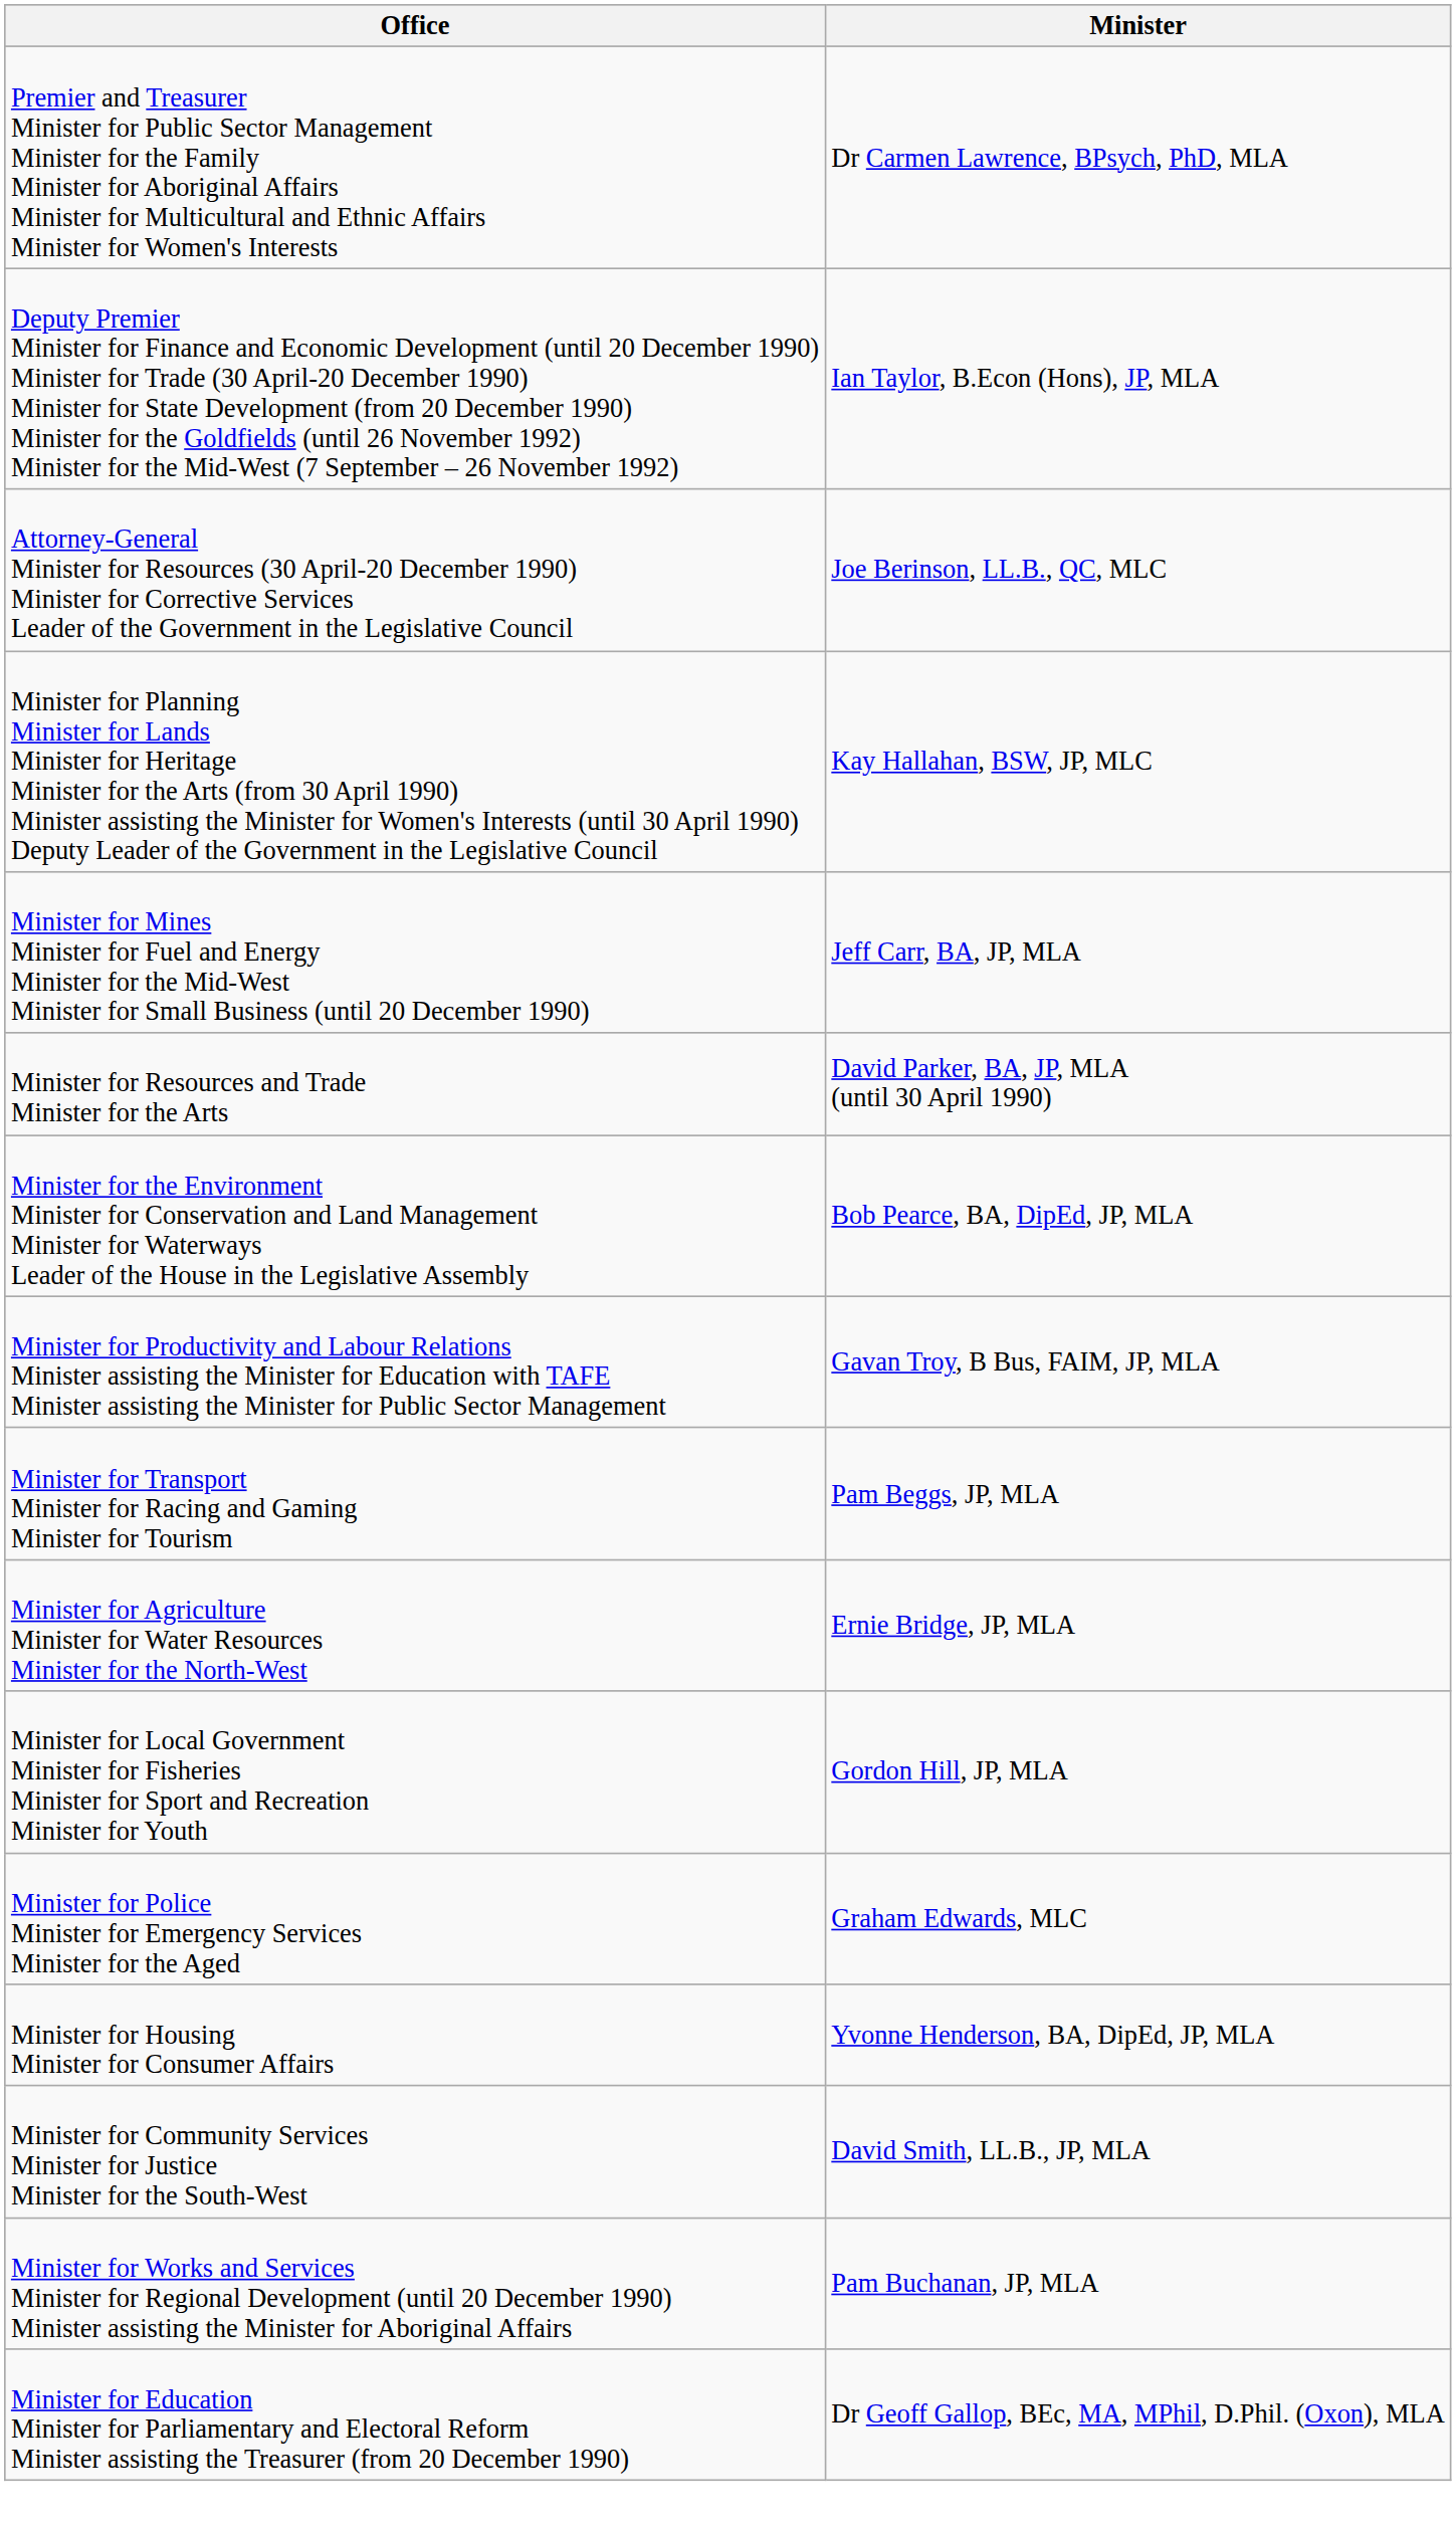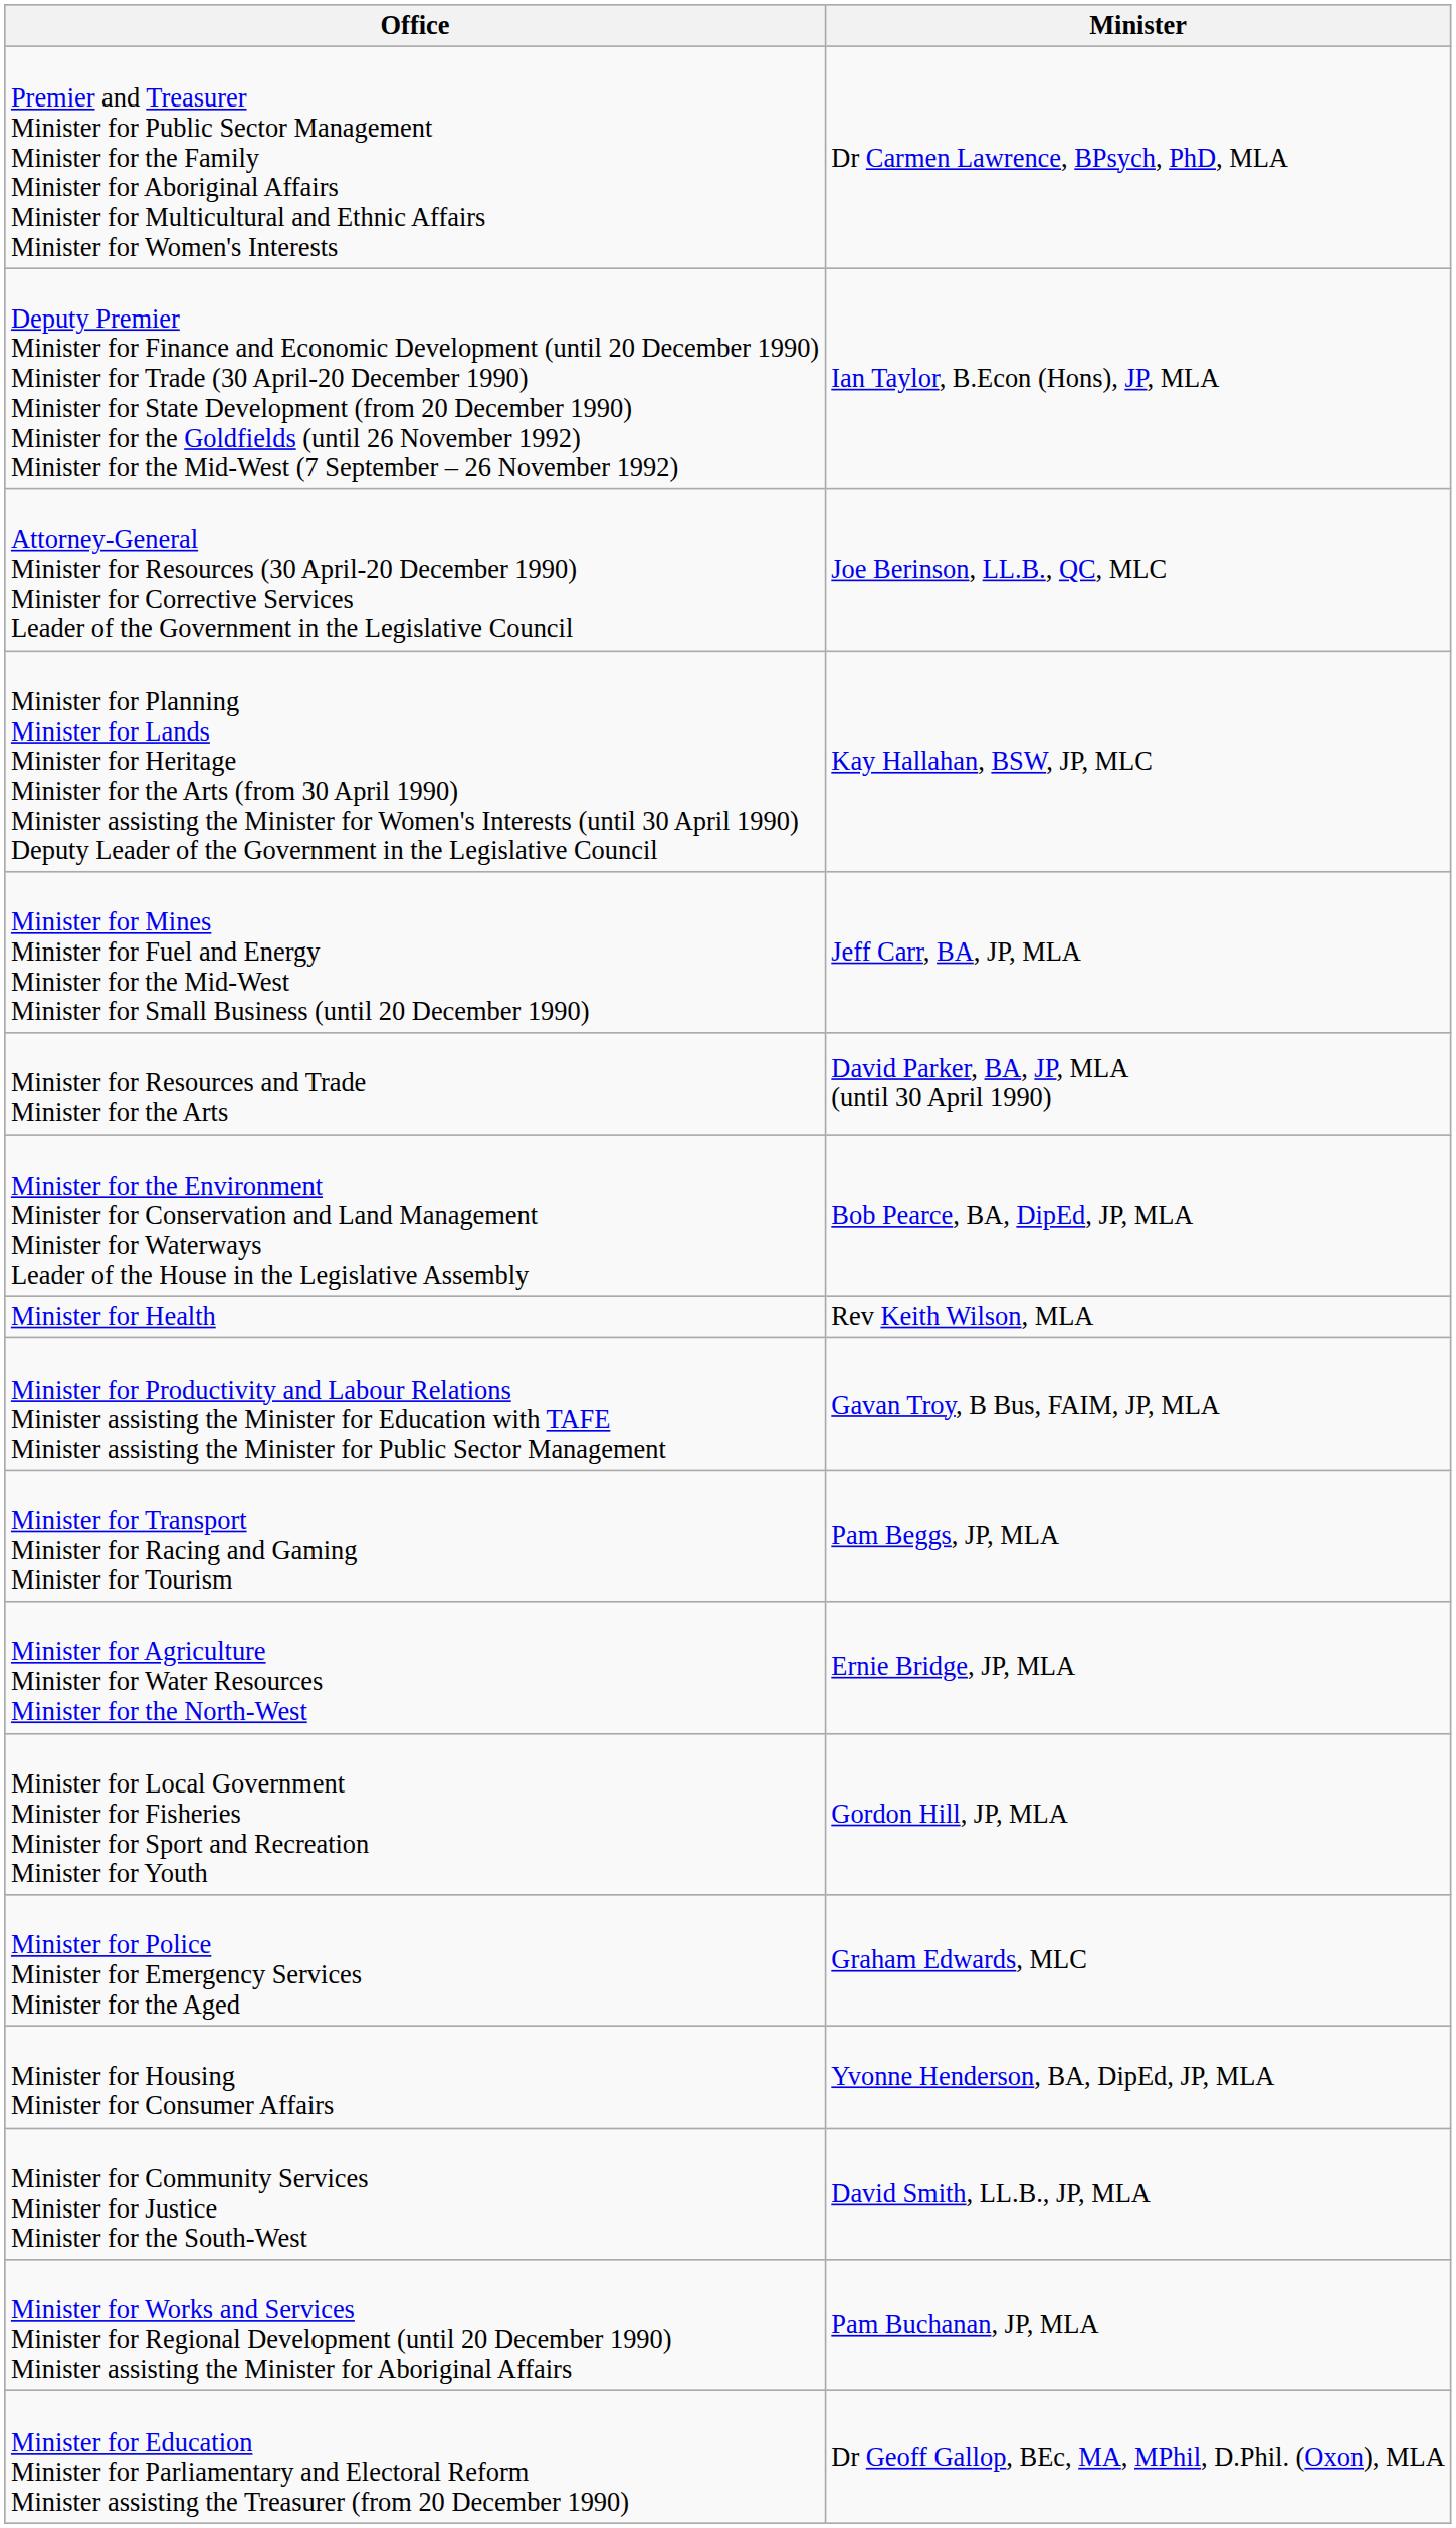+ row: Minister for Health | Rev Keith Wilson, MLA
